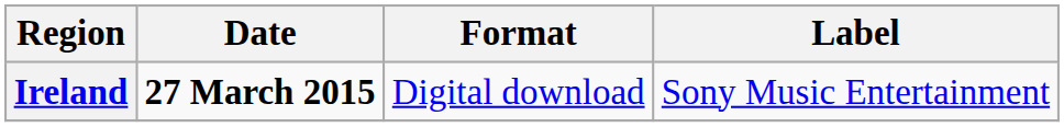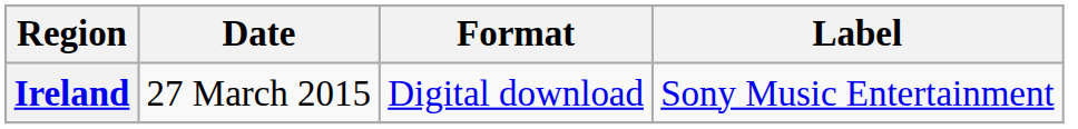Ireland | Date: bold -> normal
